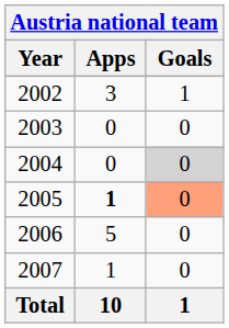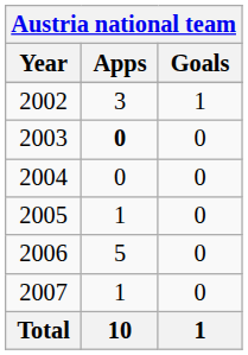2003 | Apps: normal -> bold
2004 | Goals: lightgrey background -> no background
2005 | Apps: bold -> normal
2005 | Goals: lightsalmon background -> no background
